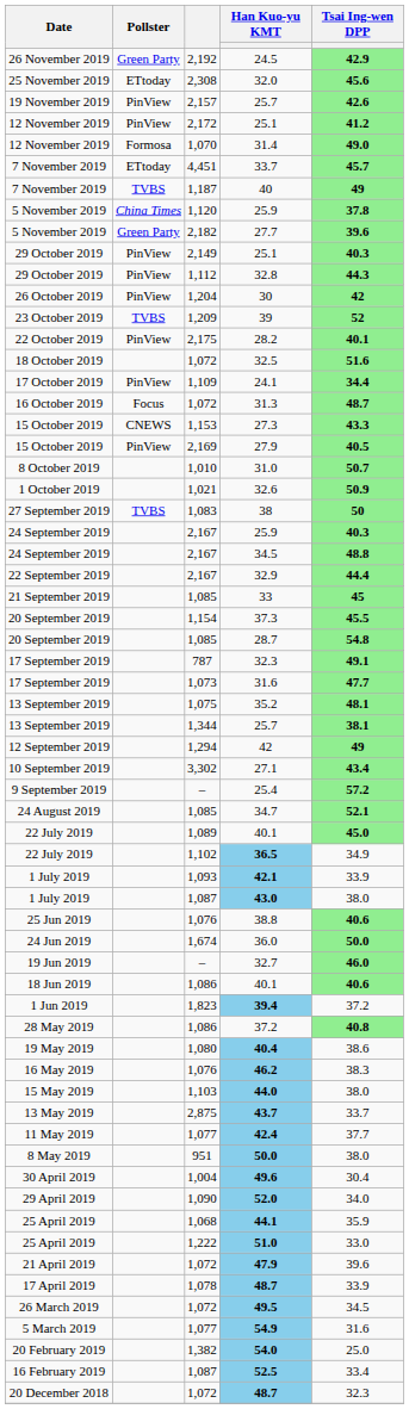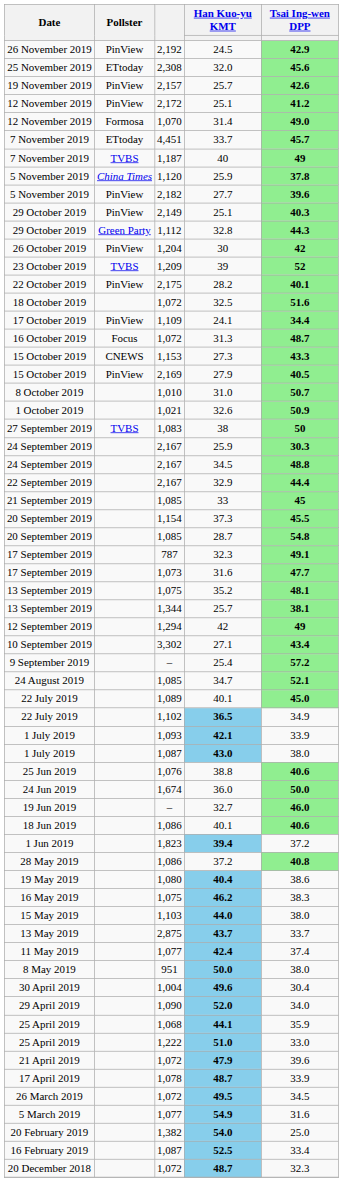24.5 | Pollster: Green Party -> PinView
27.7 | Pollster: Green Party -> PinView
32.8 | Pollster: PinView -> Green Party
24 September 2019 / 25.9 | Tsai Ing-wen DPP: 40.3 -> 30.3
46.2 | column 3: 1,076 -> 1,075
42.4 | Tsai Ing-wen DPP: 37.7 -> 37.4
